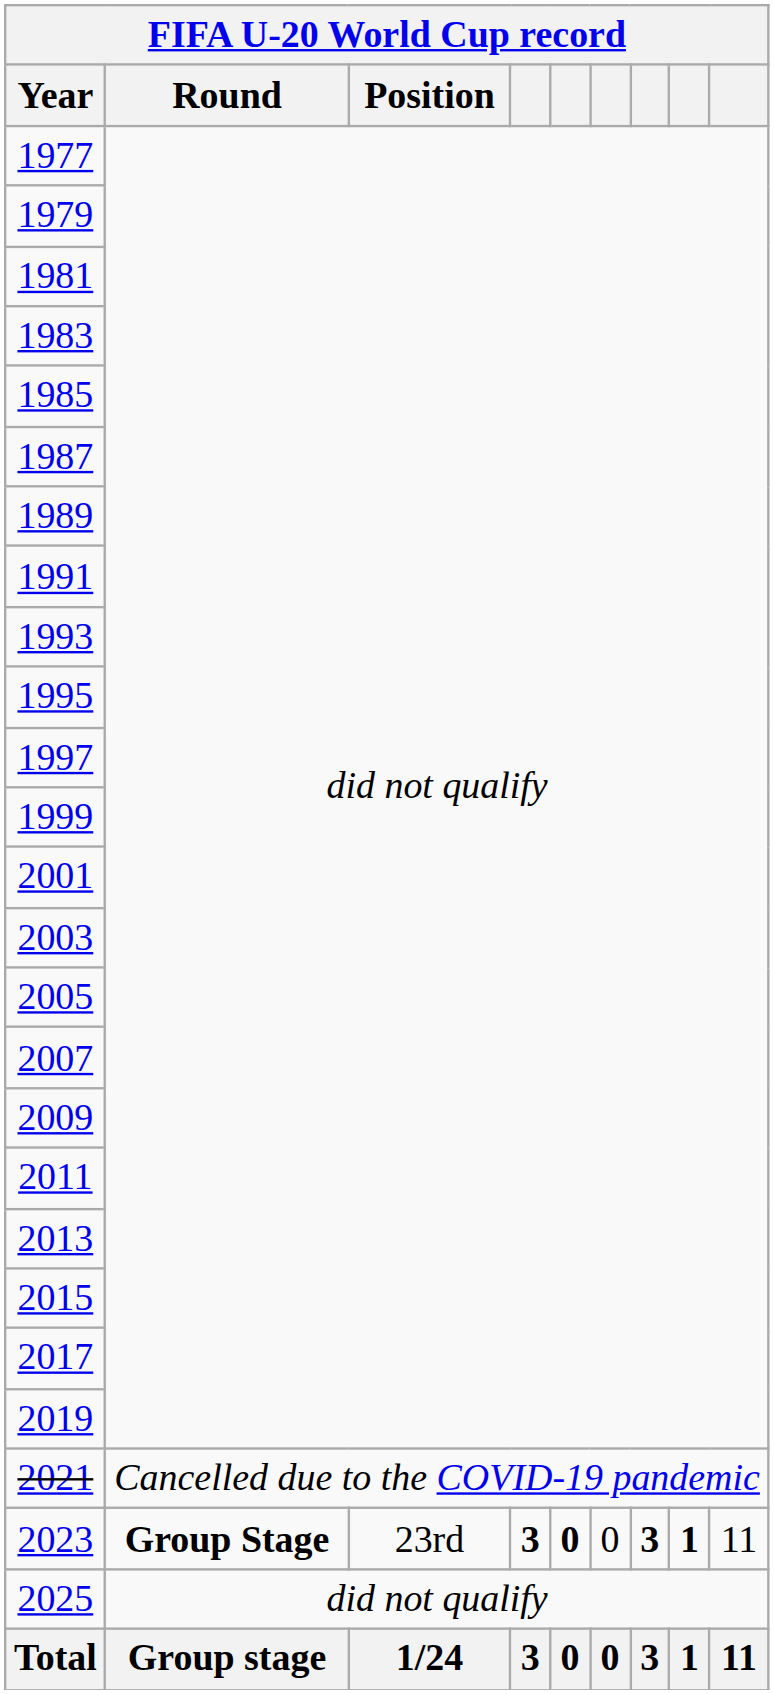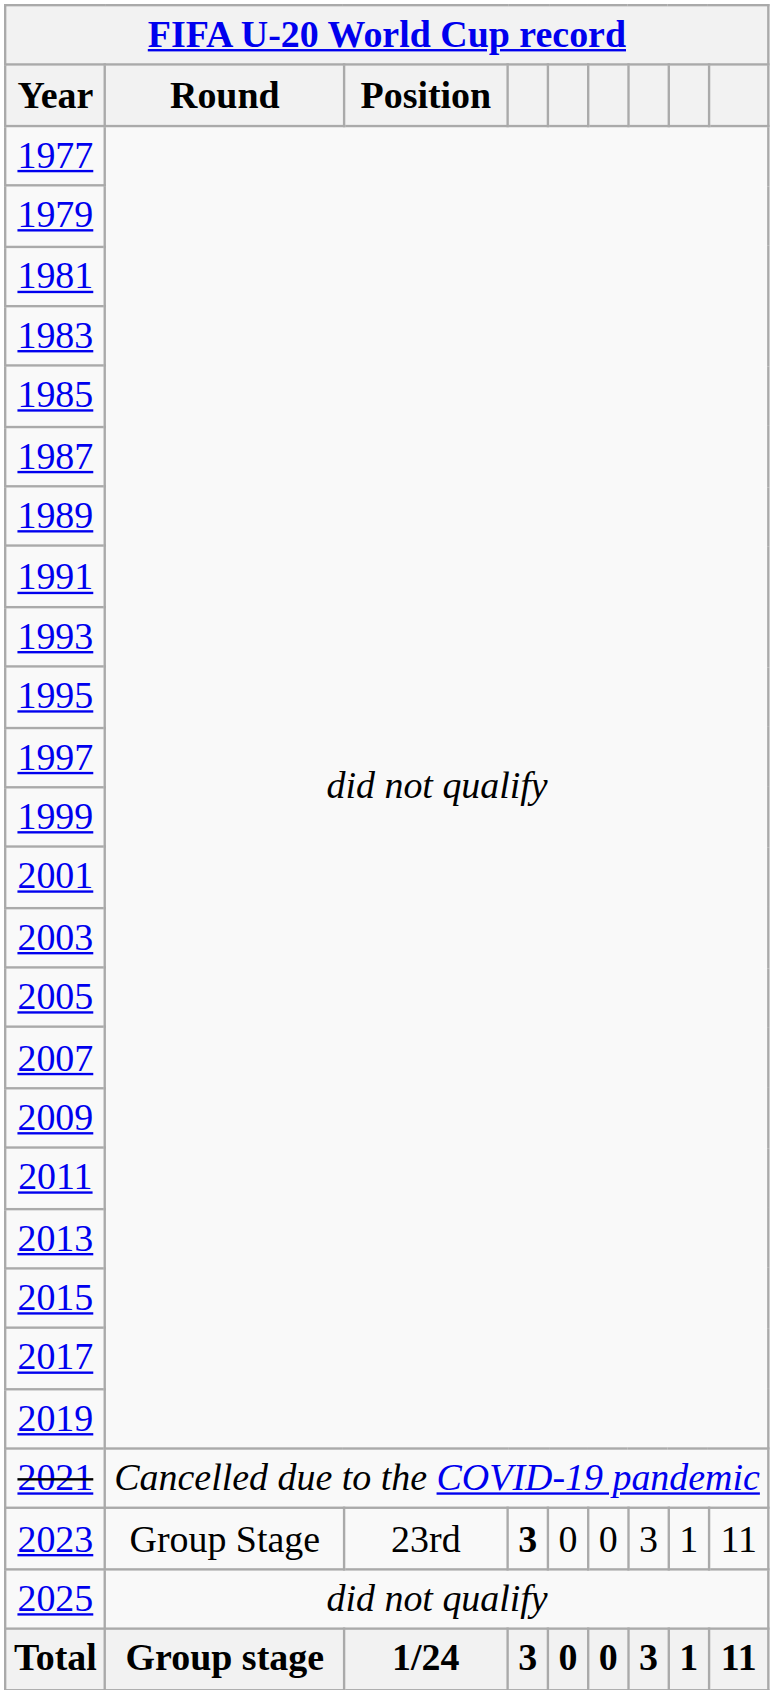2023 | Round: bold -> normal
2023 | column 5: bold -> normal
2023 | column 7: bold -> normal
2023 | column 8: bold -> normal
